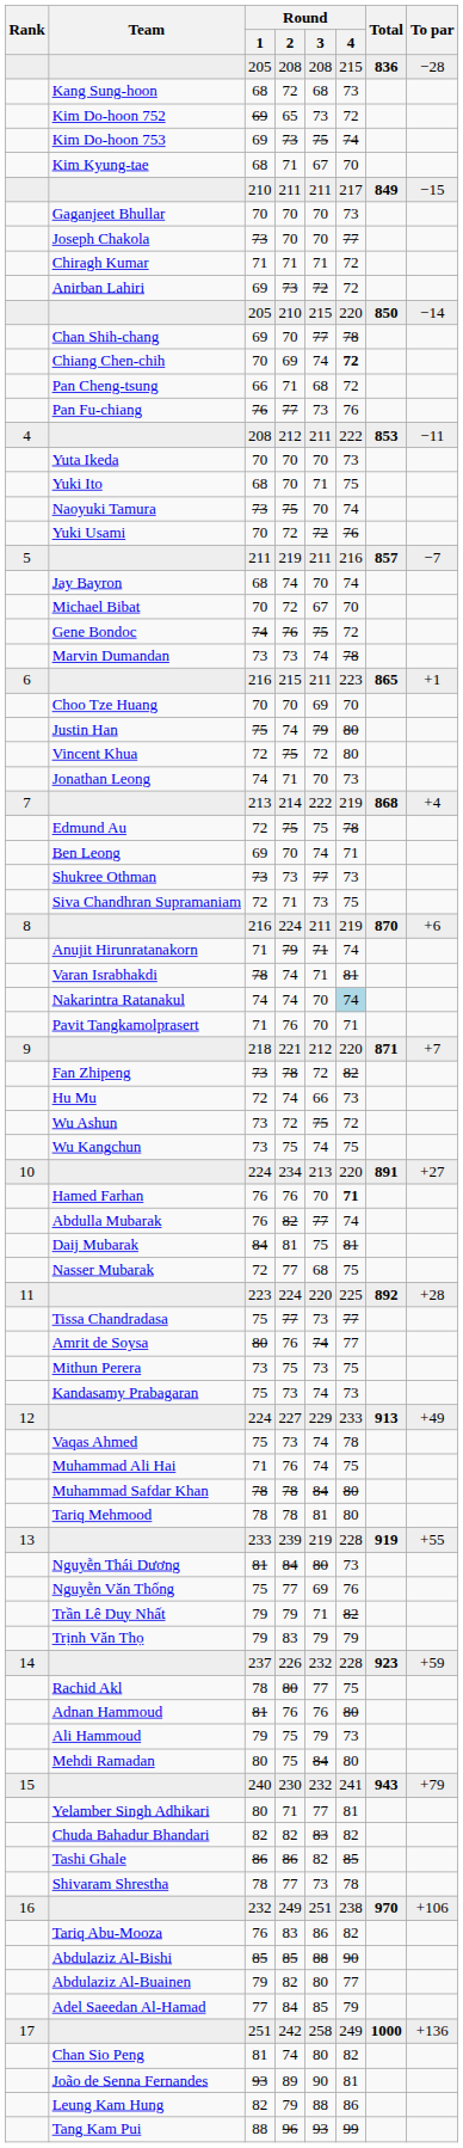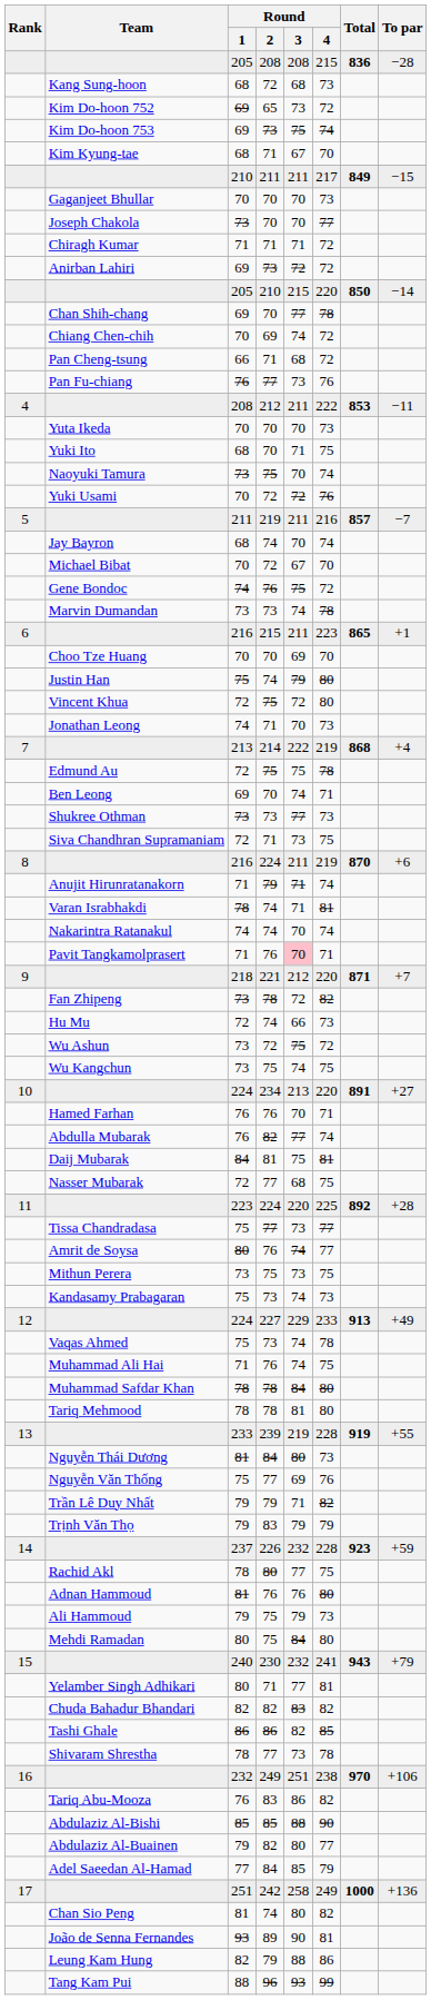Chiang Chen-chih | Round / 4: bold -> normal
Nakarintra Ratanakul | Round / 4: lightblue background -> no background
Pavit Tangkamolprasert | Round / 3: no background -> pink background
Hamed Farhan | Round / 4: bold -> normal
